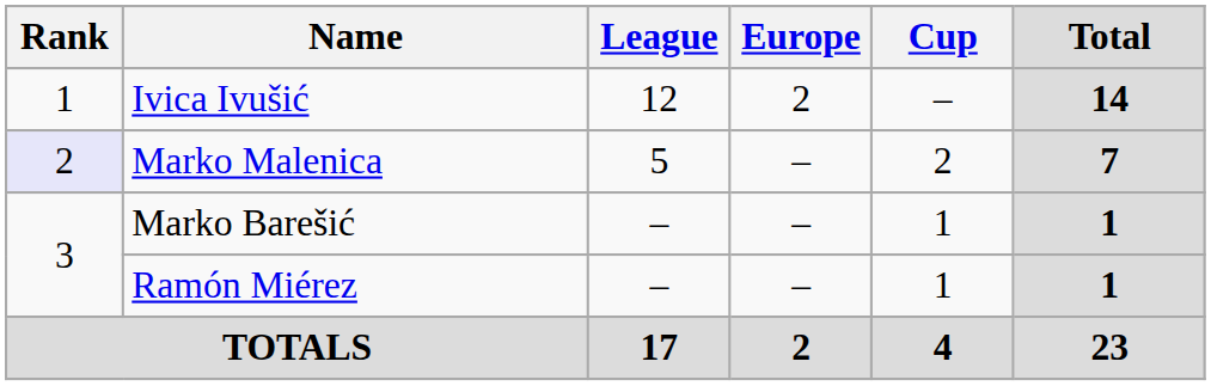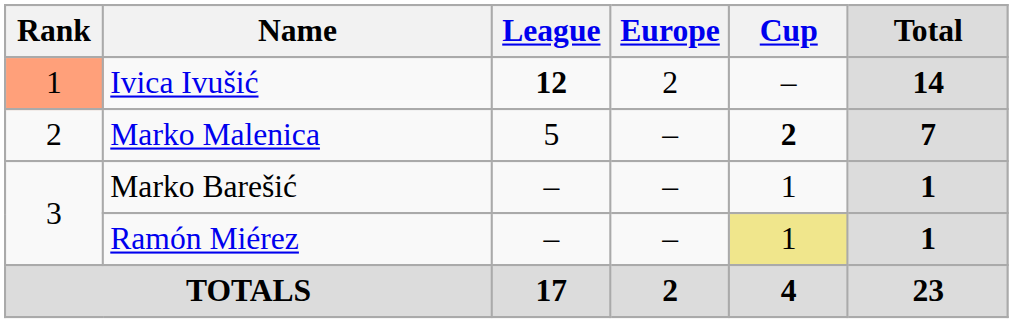Ivica Ivušić | Rank: no background -> lightsalmon background
Ivica Ivušić | League: normal -> bold
Marko Malenica | Rank: lavender background -> no background
Marko Malenica | Cup: normal -> bold
Ramón Miérez | Cup: no background -> khaki background
